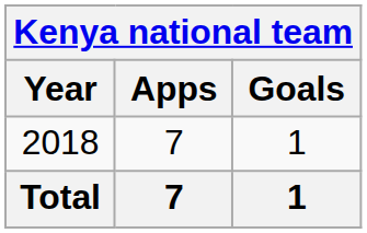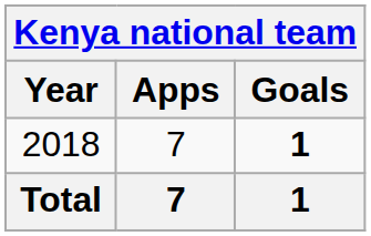2018 | Goals: normal -> bold
